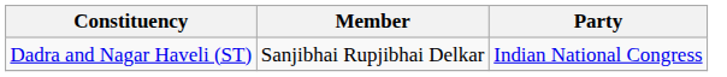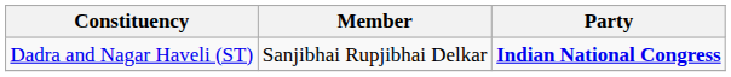Dadra and Nagar Haveli (ST) | Party: normal -> bold
